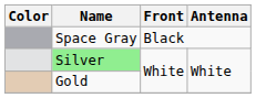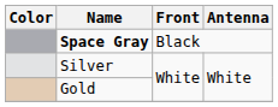Space Gray | Name: normal -> bold
Silver | Name: lightgreen background -> no background
